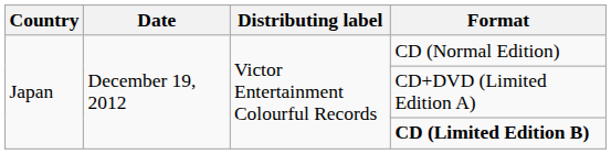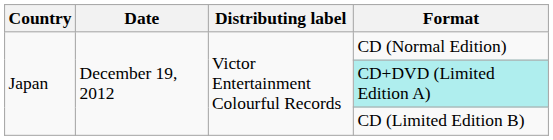CD+DVD (Limited Edition A) | Format: no background -> paleturquoise background
CD (Limited Edition B) | Format: bold -> normal
